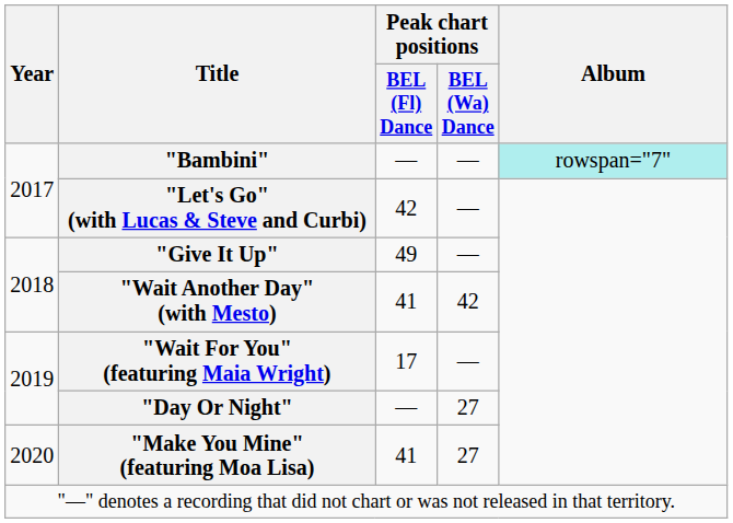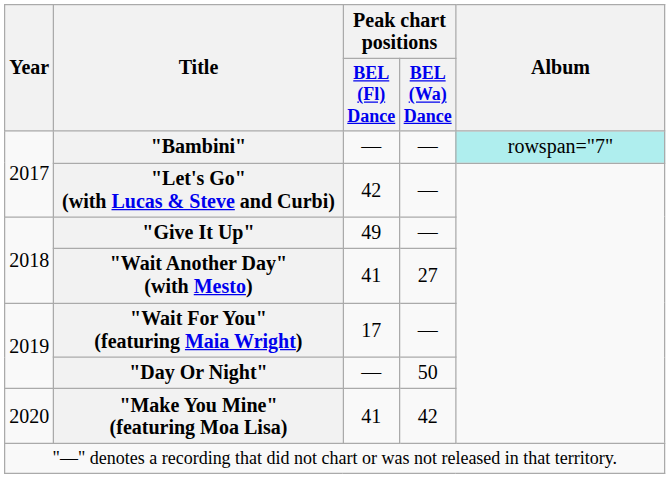"Wait Another Day" (with Mesto) | Peak chart positions / BEL (Wa) Dance: 42 -> 27
"Day Or Night" | Peak chart positions / BEL (Wa) Dance: 27 -> 50
"Make You Mine" (featuring Moa Lisa) | Peak chart positions / BEL (Wa) Dance: 27 -> 42
